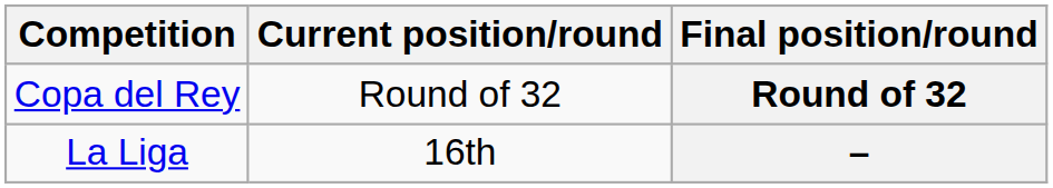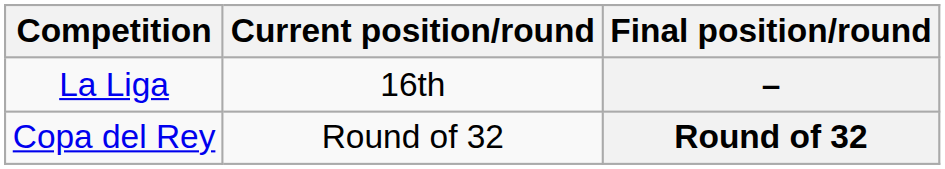rows swapped: La Liga <-> Copa del Rey
